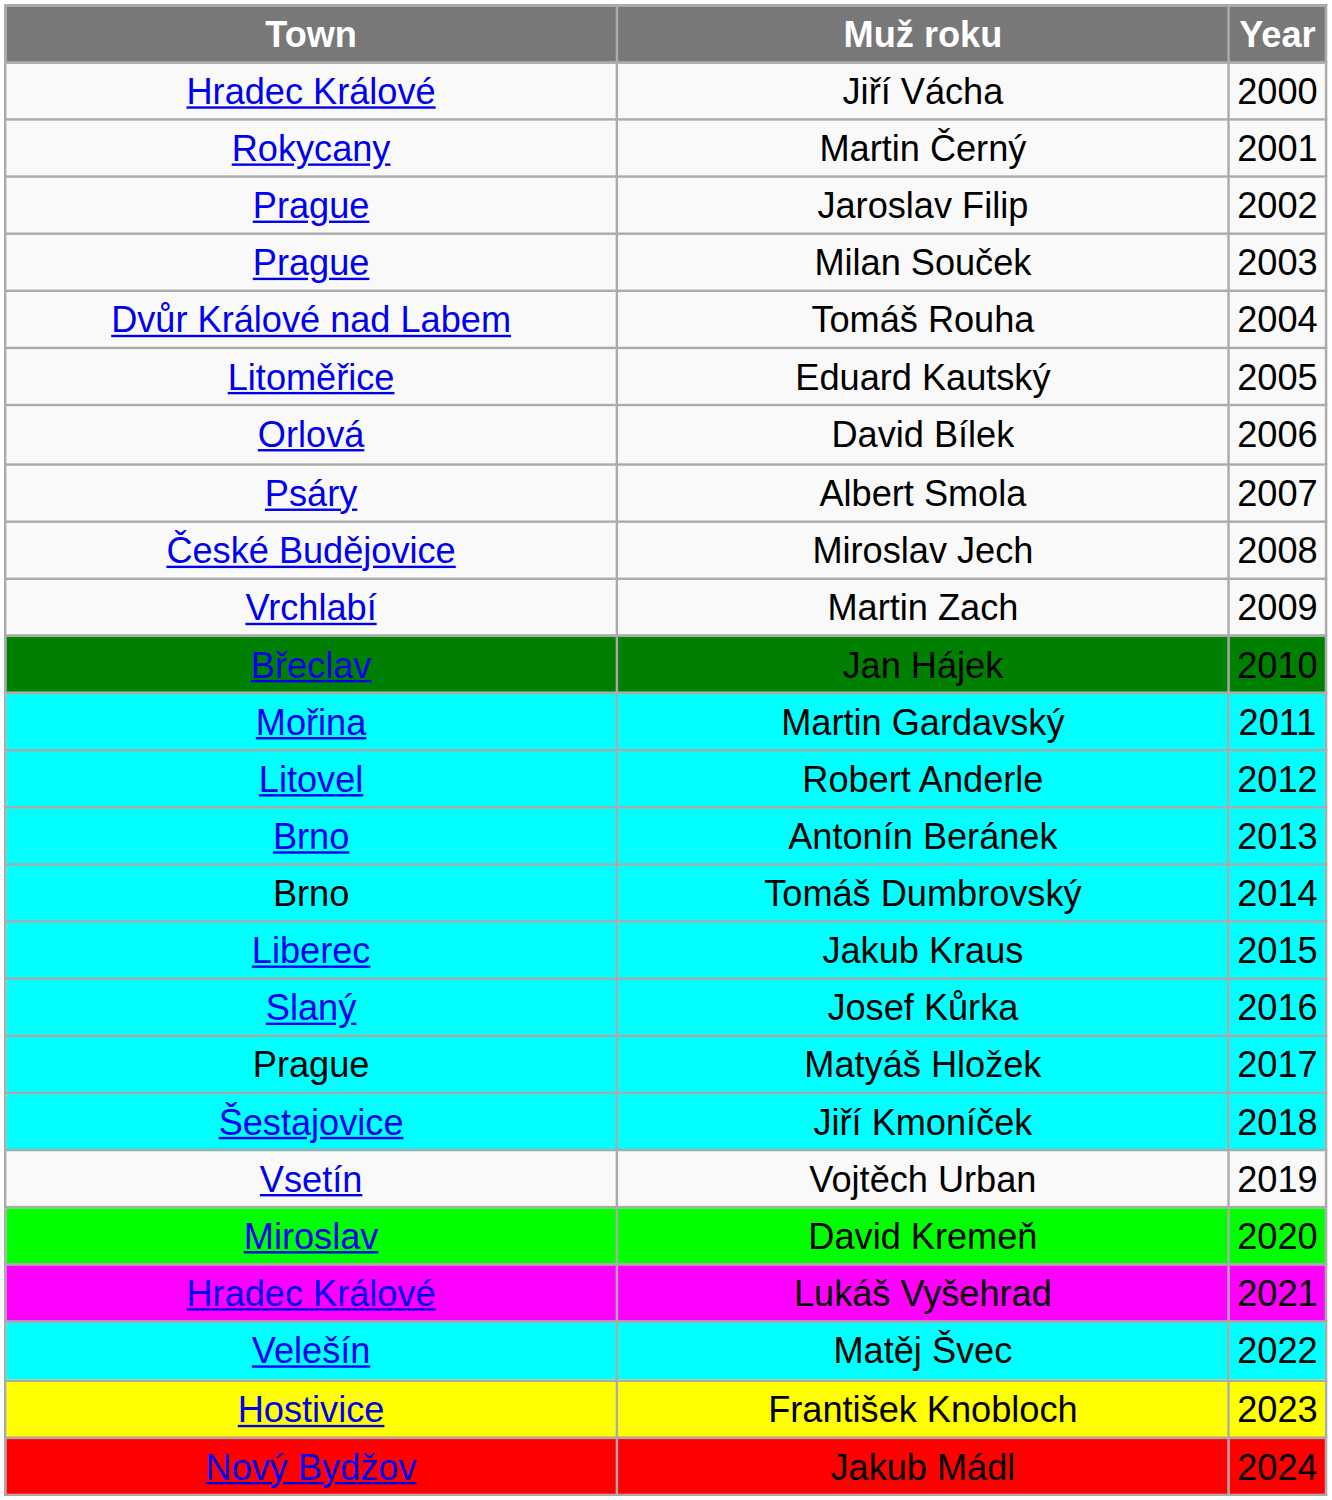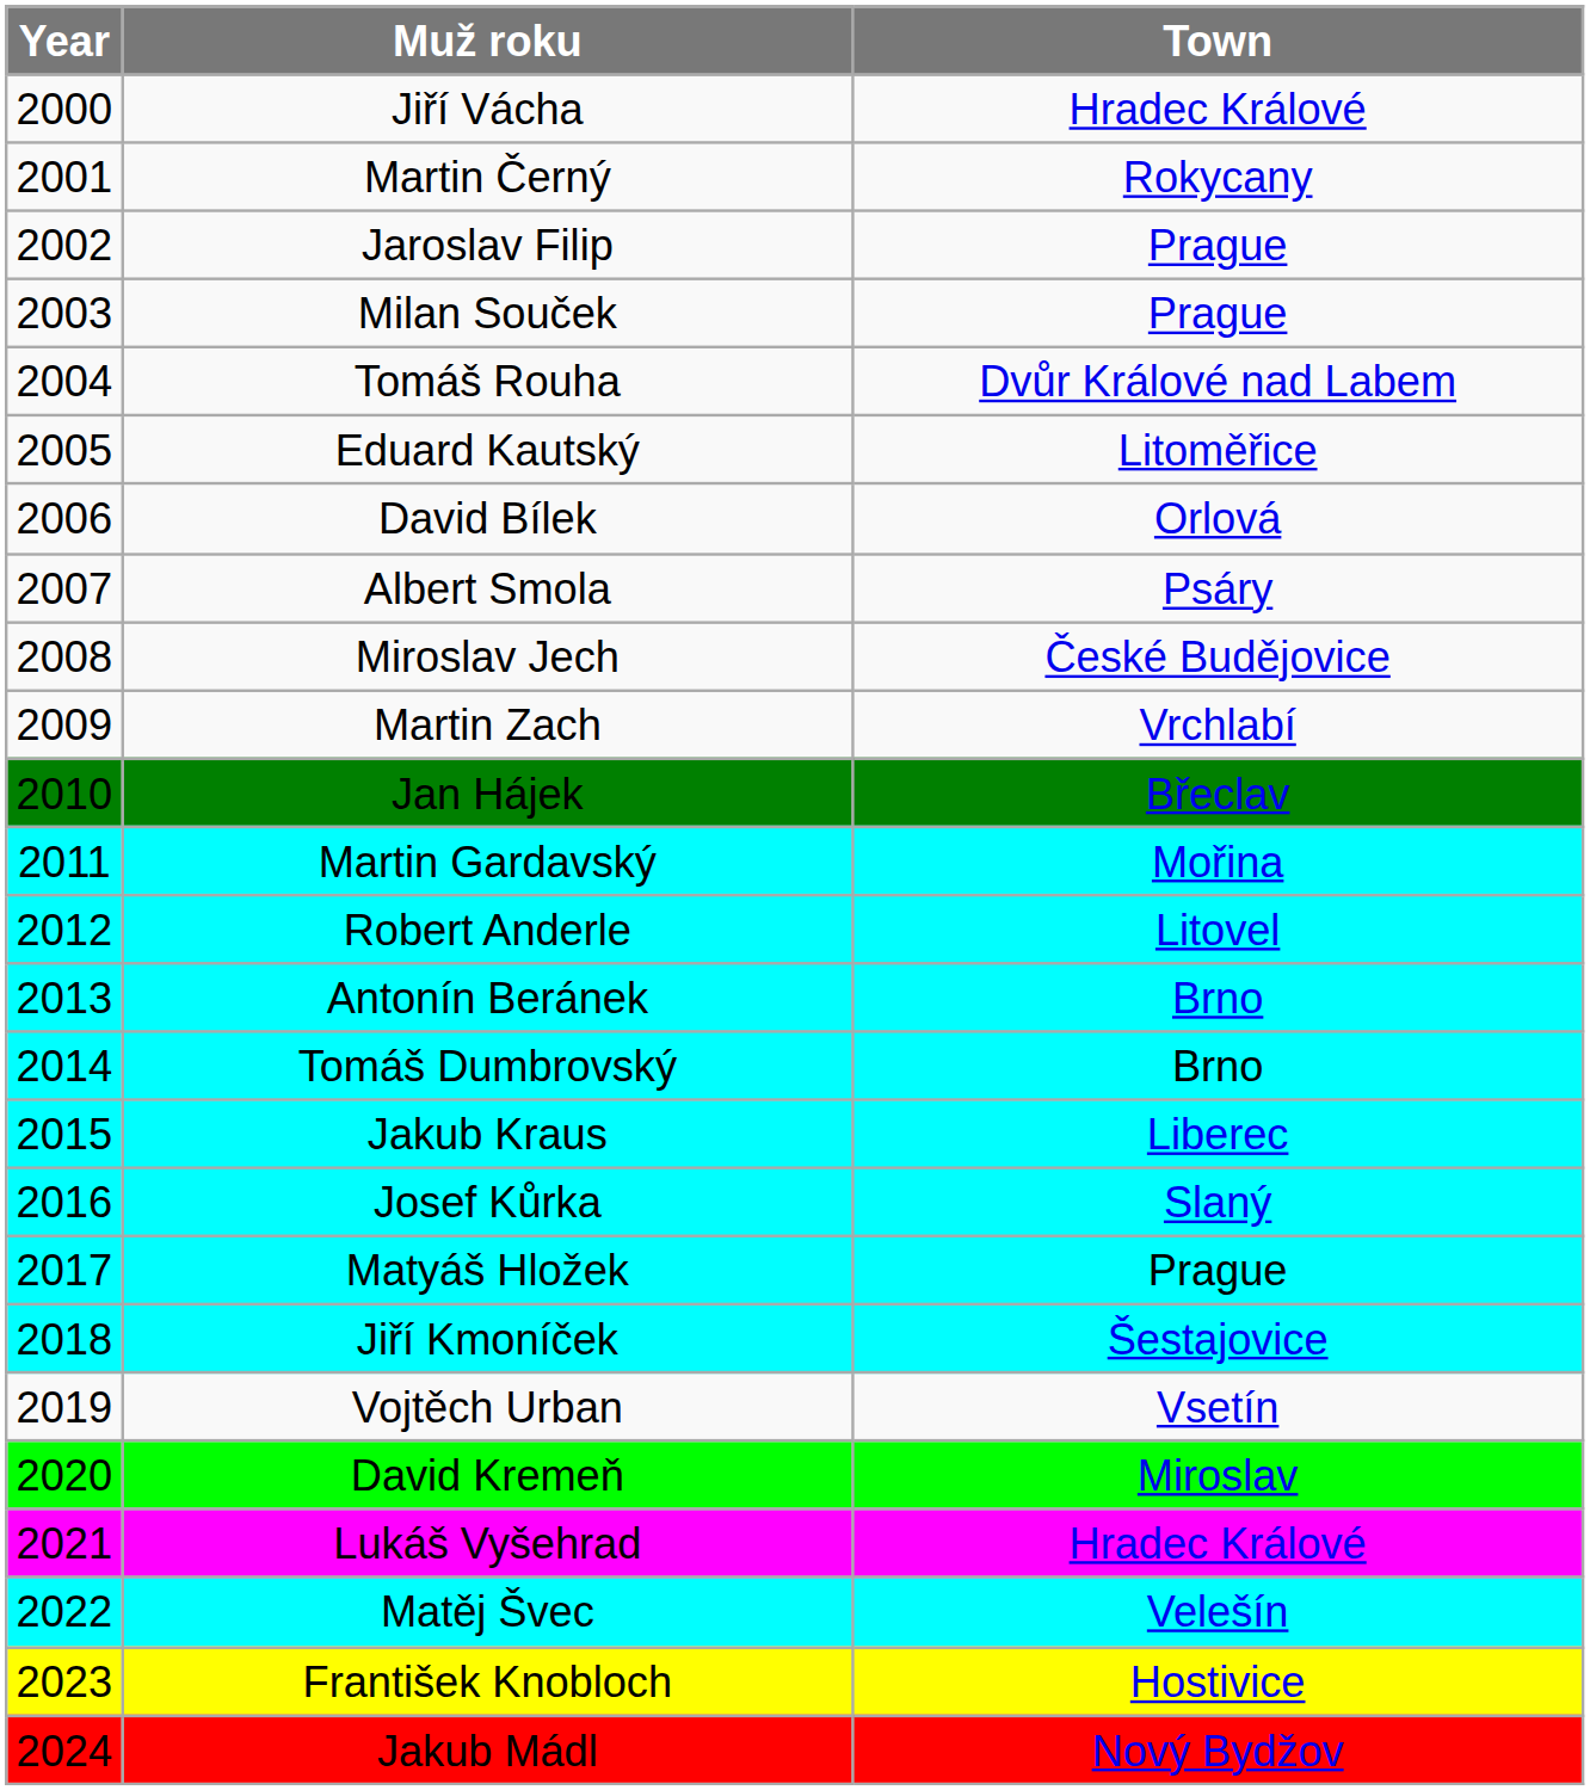columns swapped: Year <-> Town
